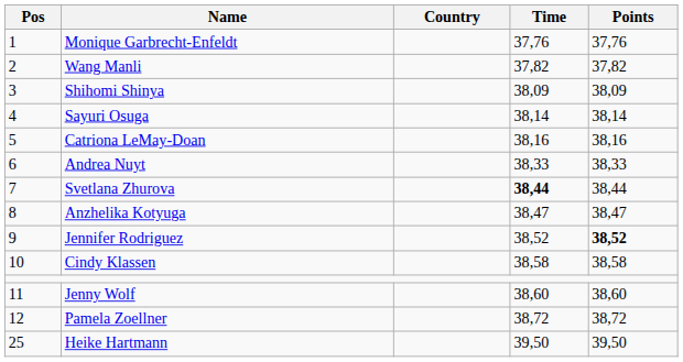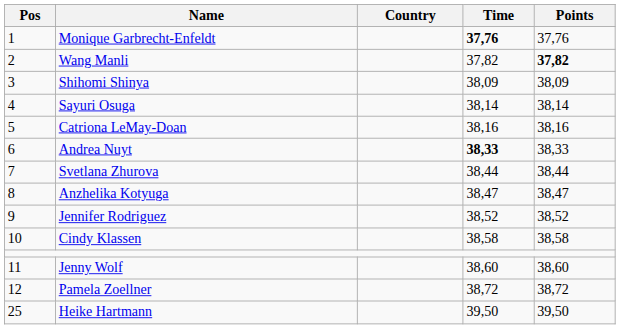Monique Garbrecht-Enfeldt | Time: normal -> bold
Wang Manli | Points: normal -> bold
Andrea Nuyt | Time: normal -> bold
Svetlana Zhurova | Time: bold -> normal
Jennifer Rodriguez | Points: bold -> normal
